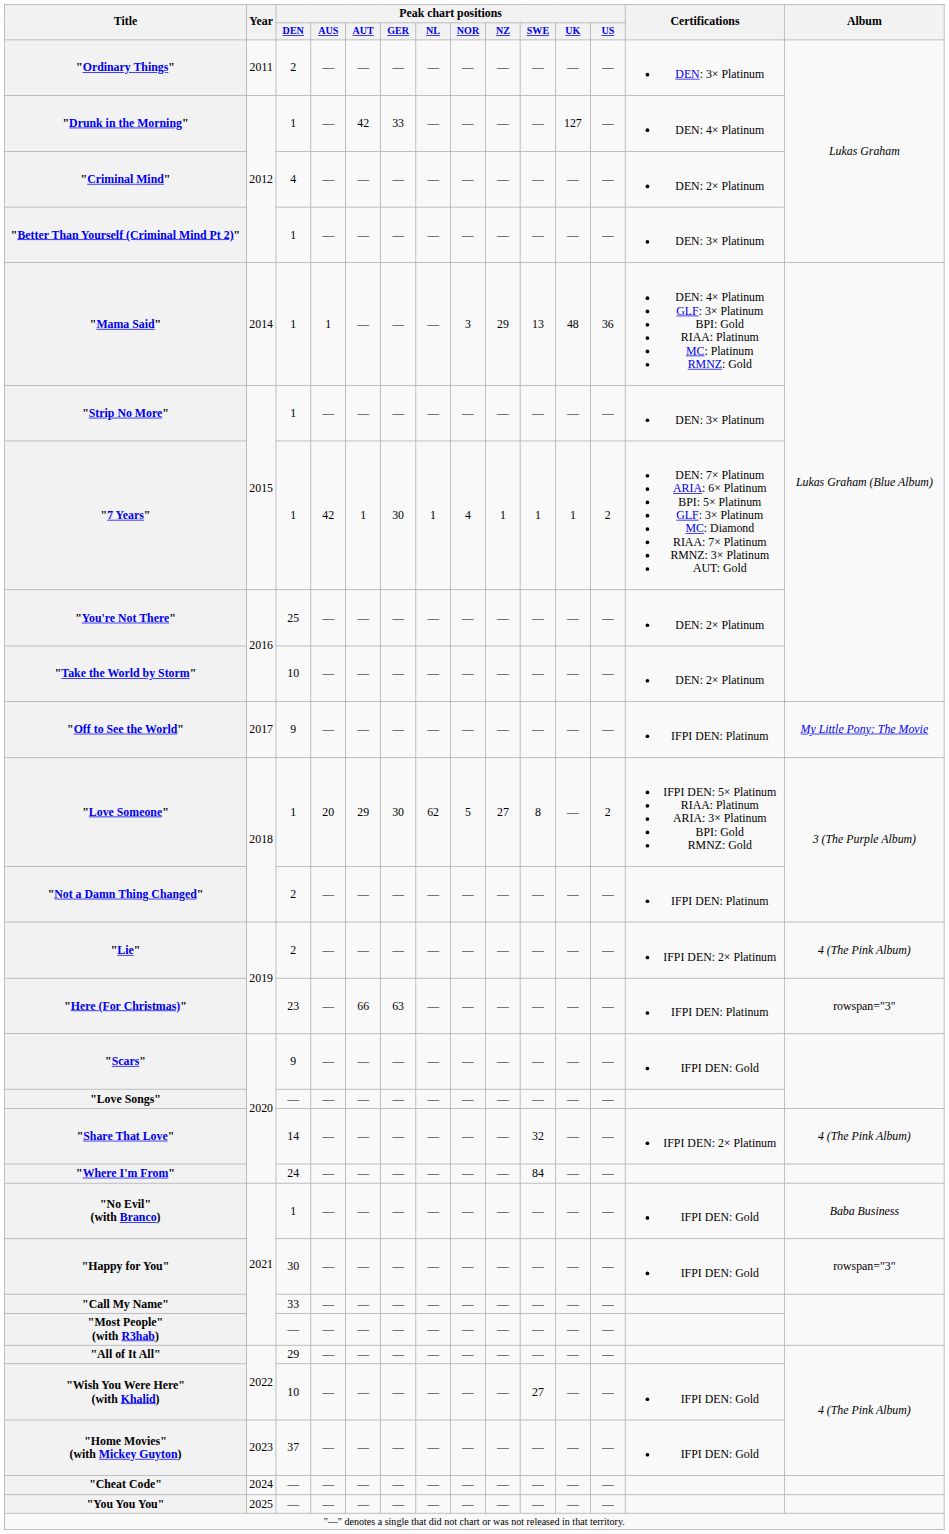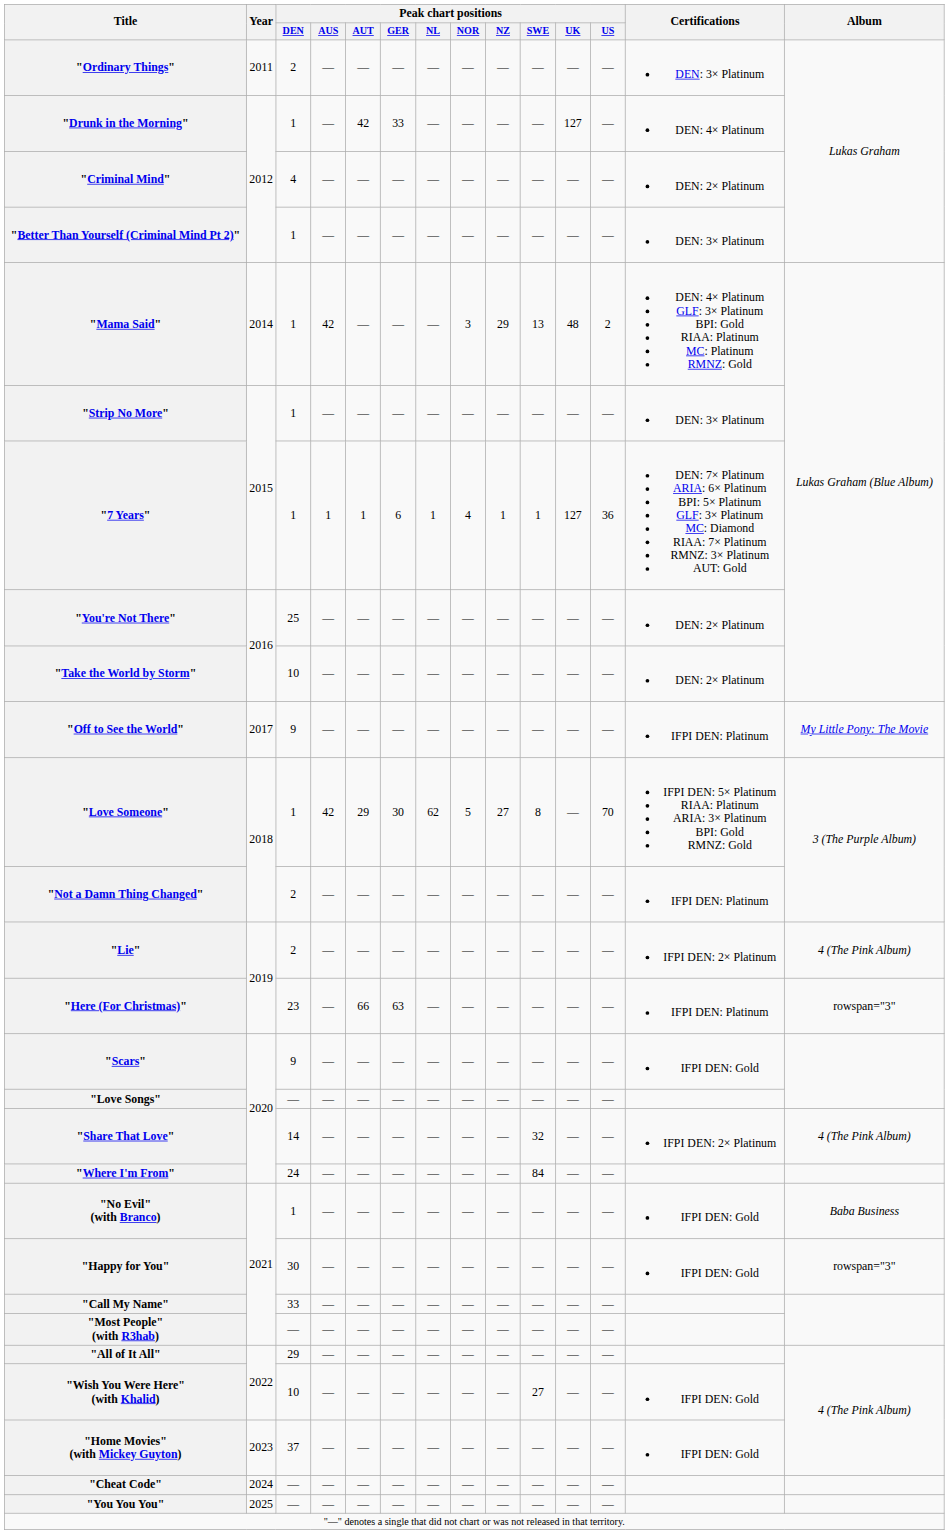"Mama Said" | Peak chart positions / AUS: 1 -> 42
"Mama Said" | Peak chart positions / US: 36 -> 2
"7 Years" | Peak chart positions / AUS: 42 -> 1
"7 Years" | Peak chart positions / GER: 30 -> 6
"7 Years" | Peak chart positions / UK: 1 -> 127
"7 Years" | Peak chart positions / US: 2 -> 36
"Love Someone" | Peak chart positions / AUS: 20 -> 42
"Love Someone" | Peak chart positions / US: 2 -> 70
